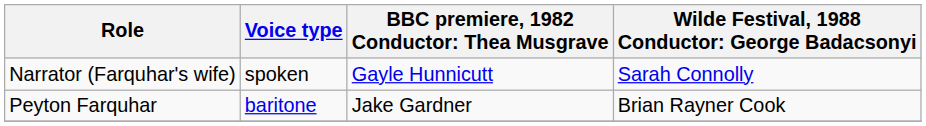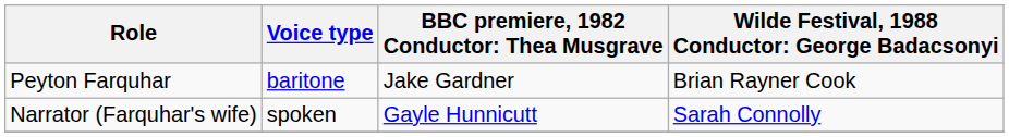rows swapped: Peyton Farquhar <-> Narrator (Farquhar's wife)
